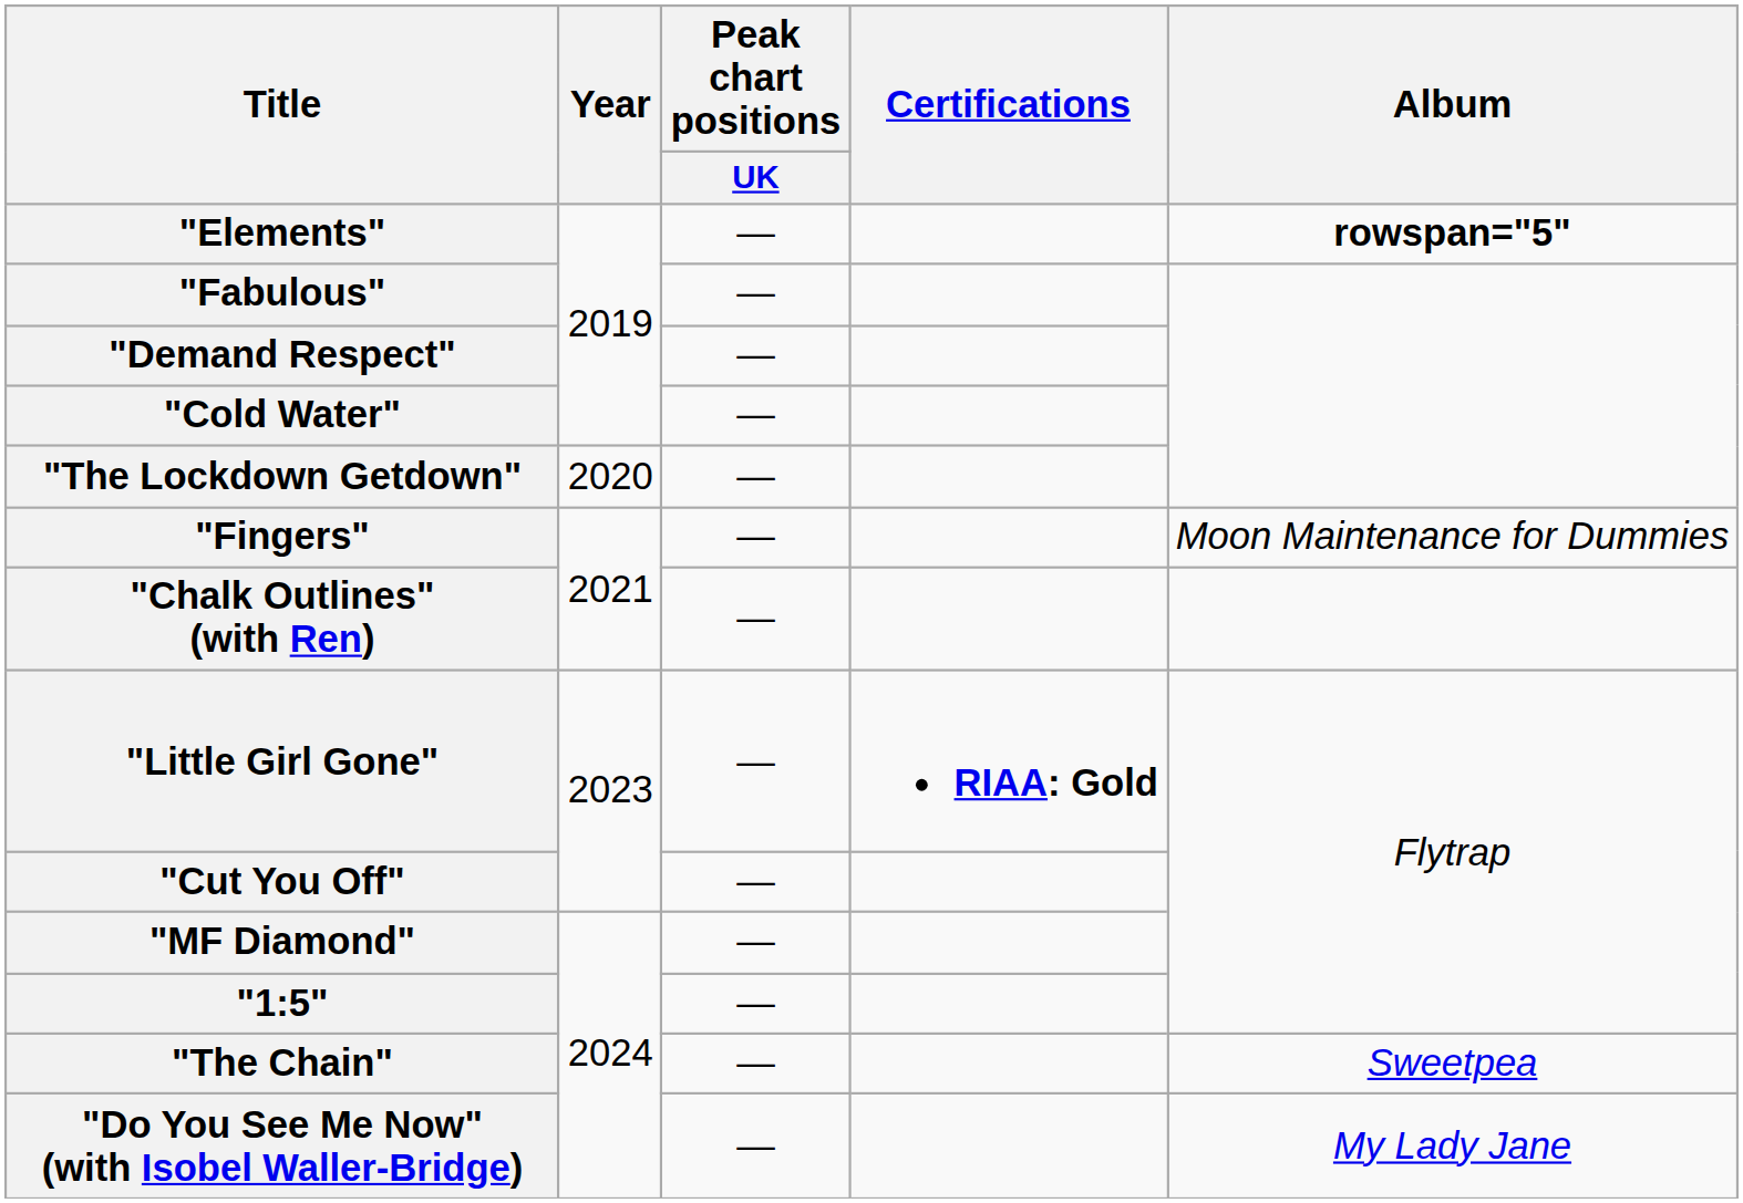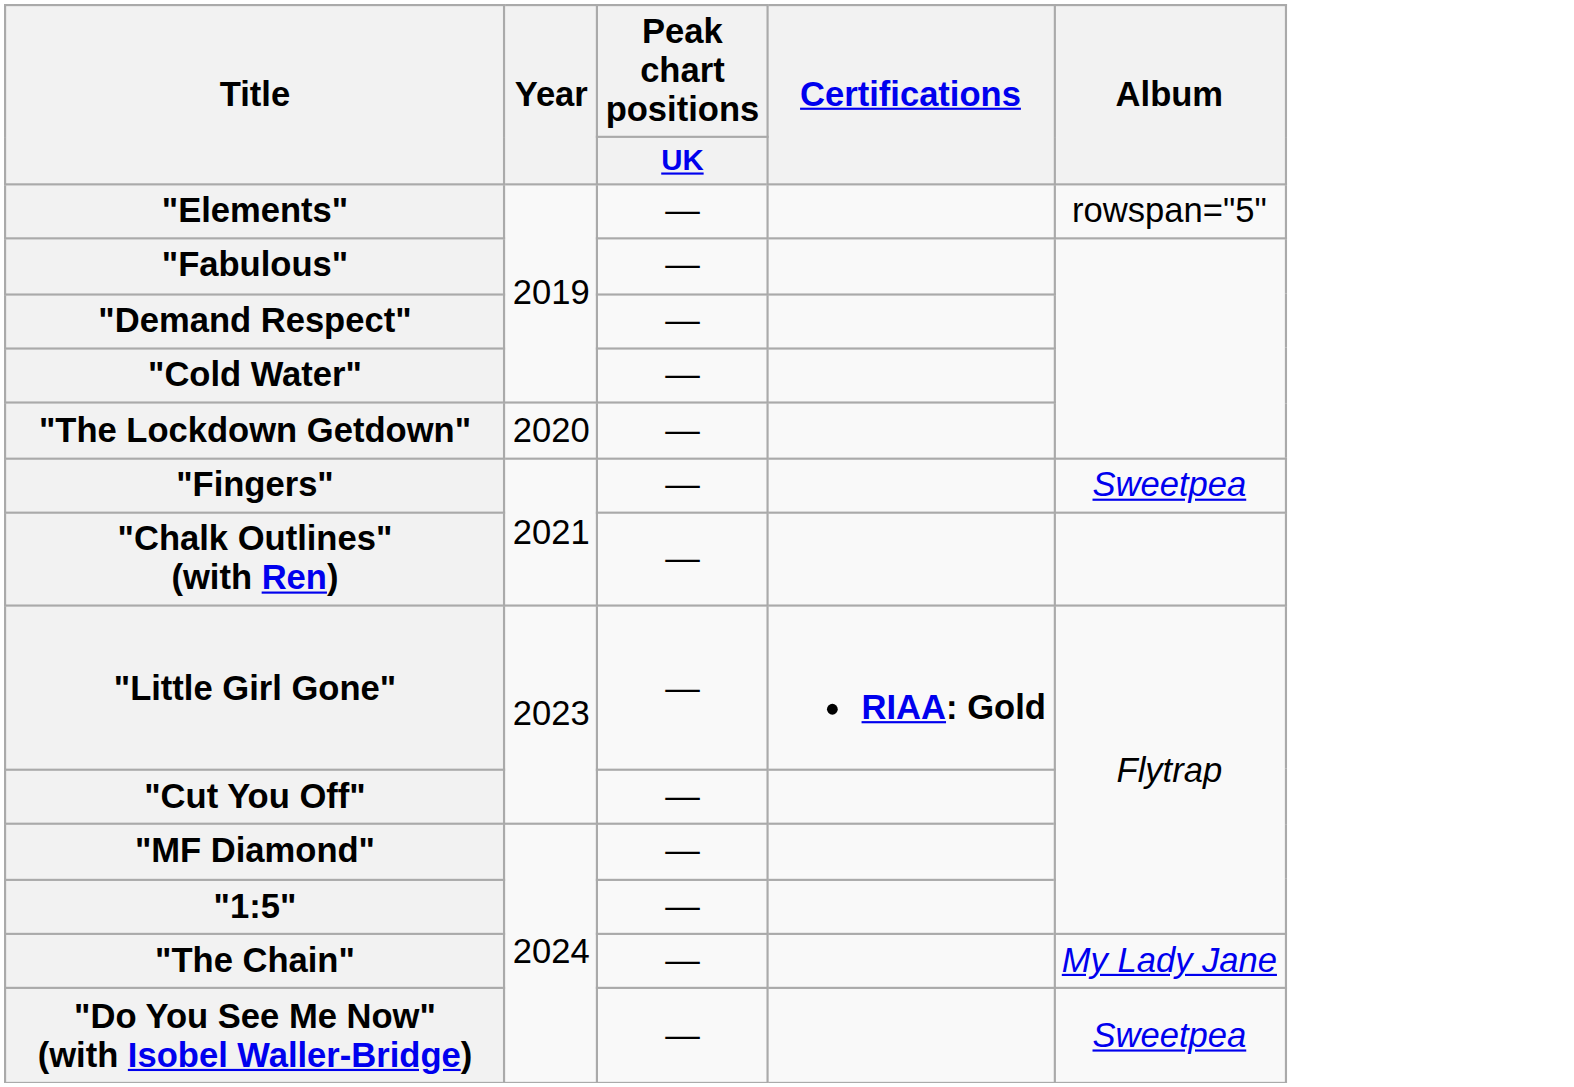"Elements" | Album: bold -> normal
"Fingers" | Album: Moon Maintenance for Dummies -> Sweetpea
"The Chain" | Album: Sweetpea -> My Lady Jane
"Do You See Me Now" (with Isobel Waller-Bridge) | Album: My Lady Jane -> Sweetpea
